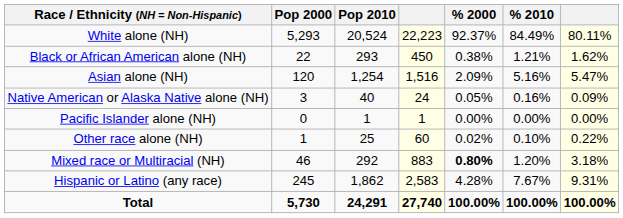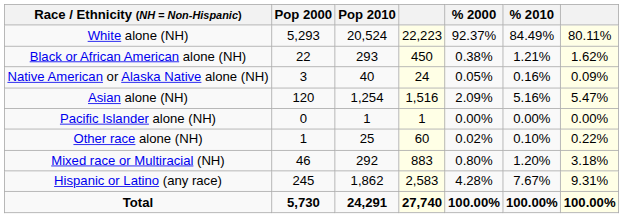rows swapped: Native American or Alaska Native alone (NH) <-> Asian alone (NH)
Mixed race or Multiracial (NH) | % 2000: bold -> normal
